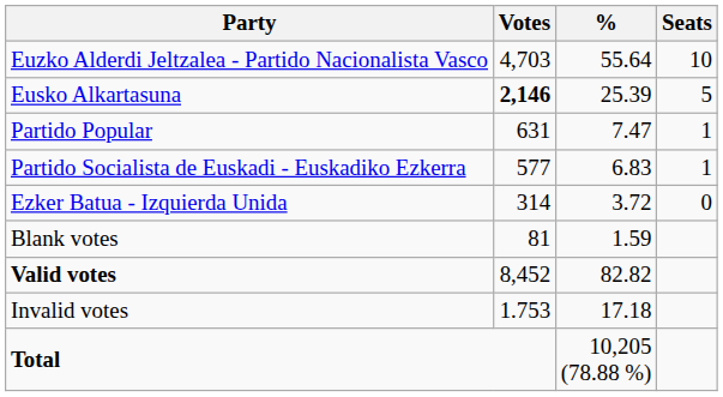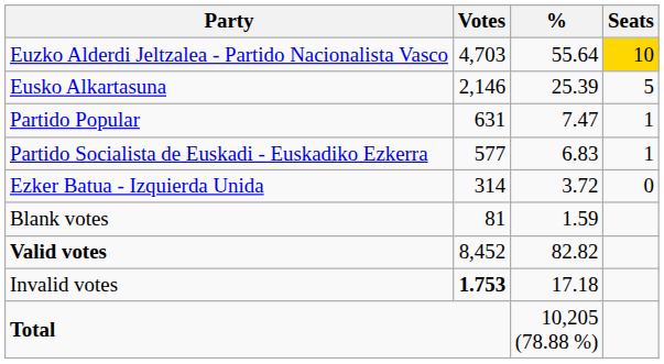Euzko Alderdi Jeltzalea - Partido Nacionalista Vasco | Seats: no background -> gold background
Eusko Alkartasuna | Votes: bold -> normal
Invalid votes | Votes: normal -> bold
